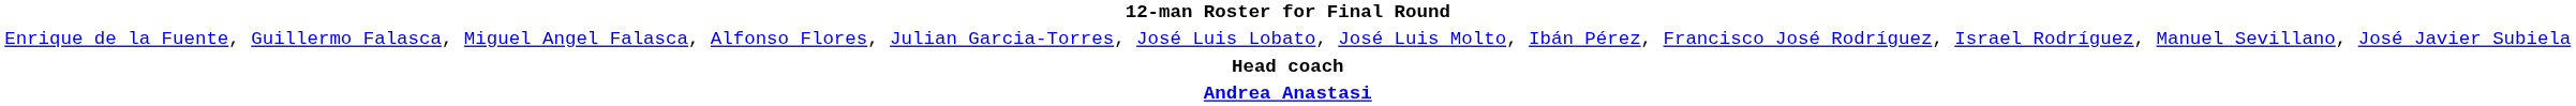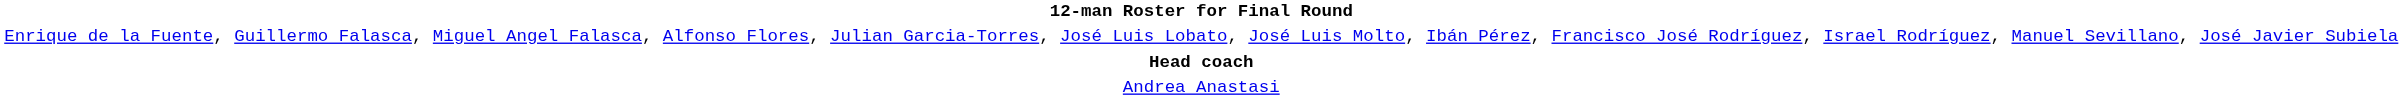row 4 | column 1: bold -> normal
